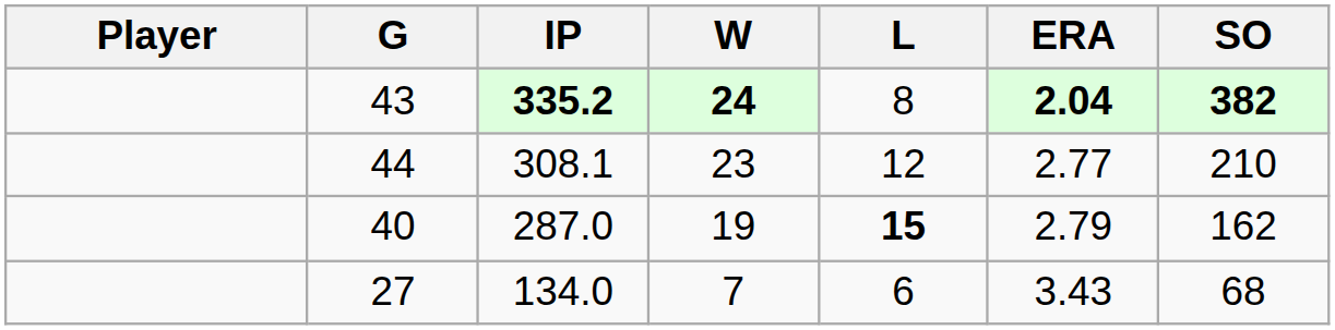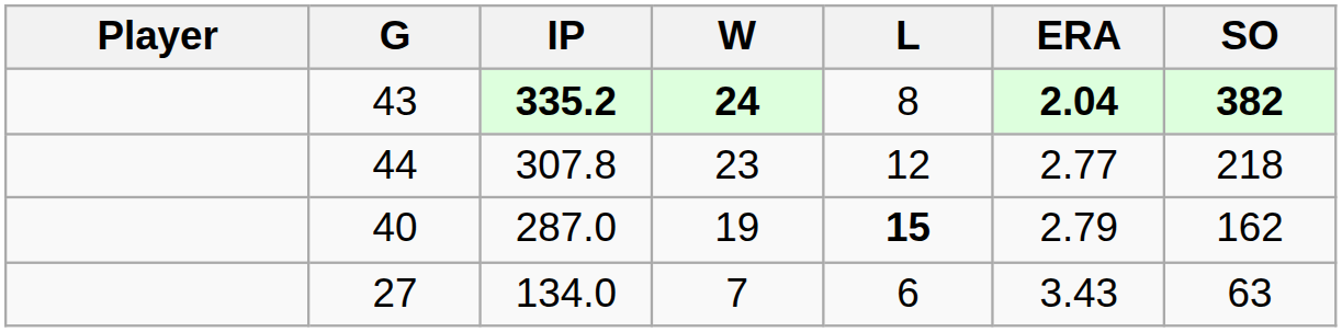44 | IP: 308.1 -> 307.8
44 | SO: 210 -> 218
27 | SO: 68 -> 63
